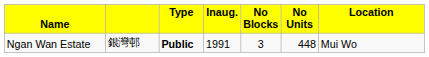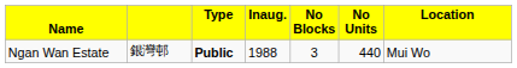Ngan Wan Estate | column 4: 1991 -> 1988
Ngan Wan Estate | column 6: 448 -> 440
